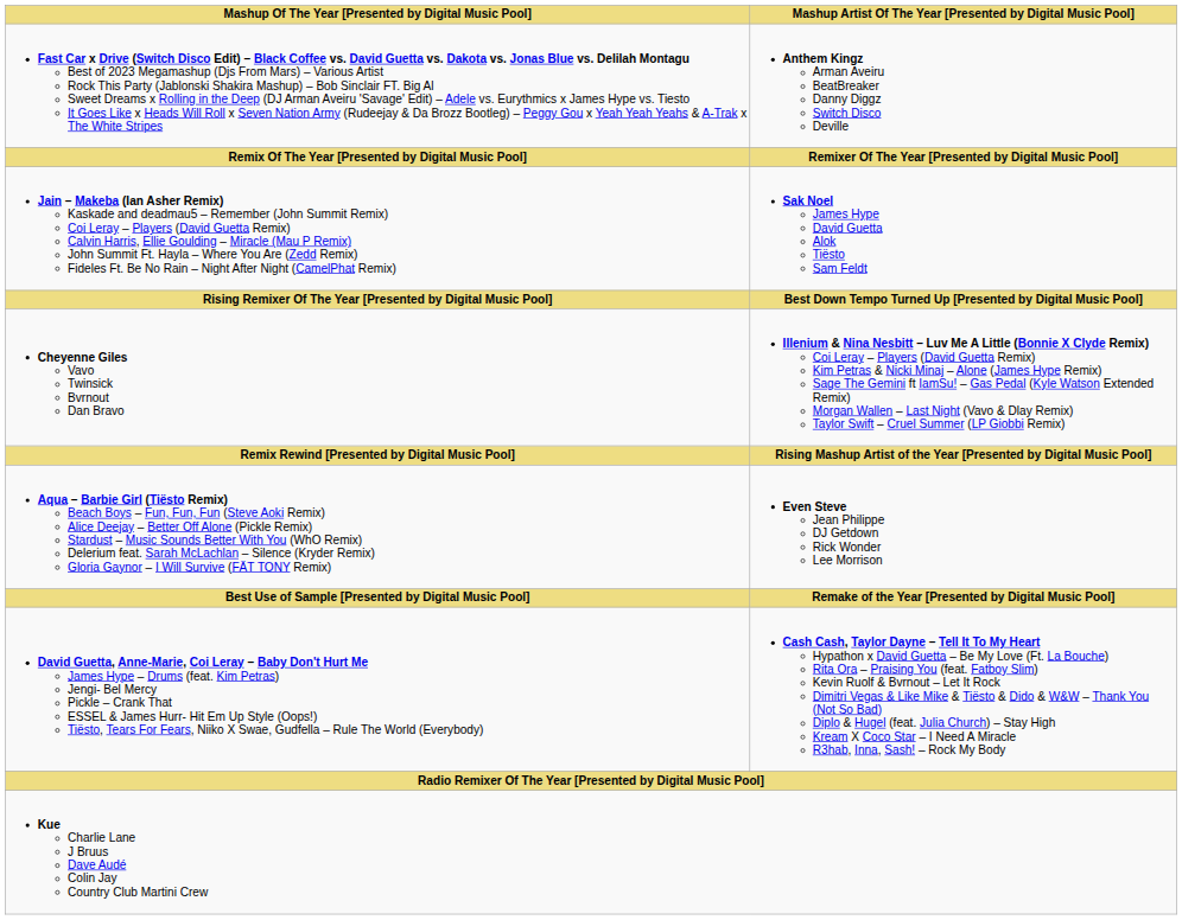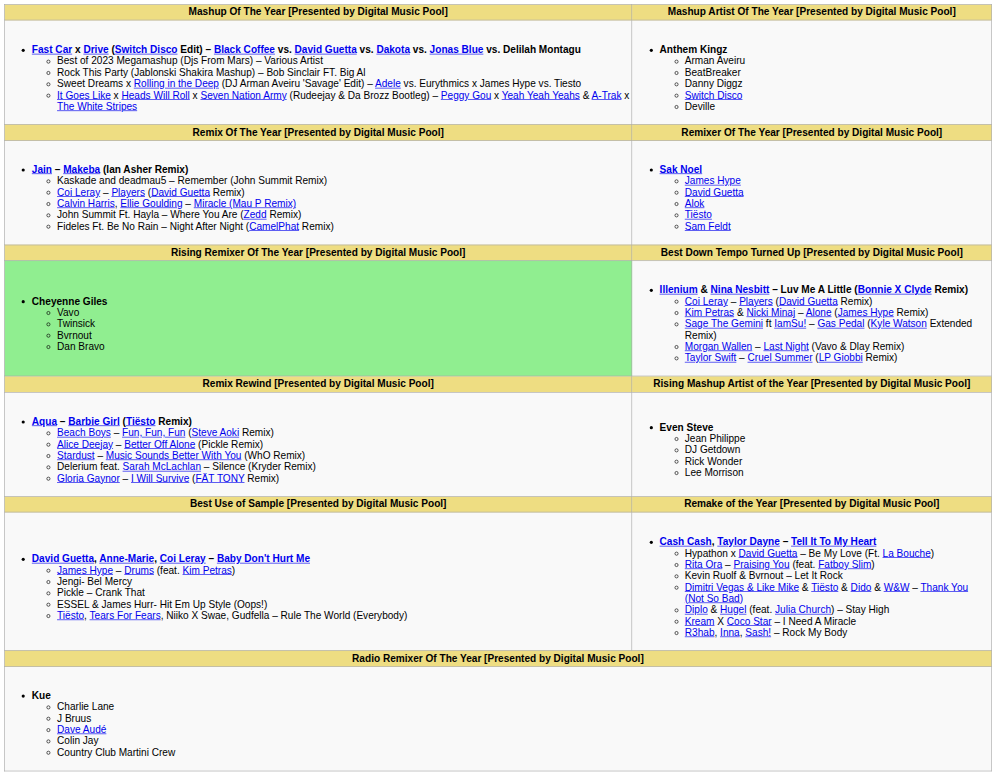Cheyenne Giles Vavo Twinsick Bvrnout Dan Bravo | Mashup Of The Year [Presented by Digital Music Pool]: no background -> lightgreen background
